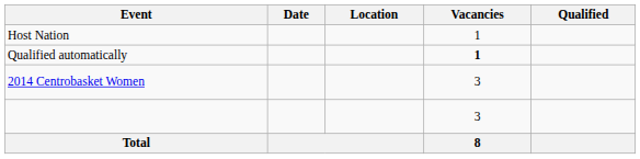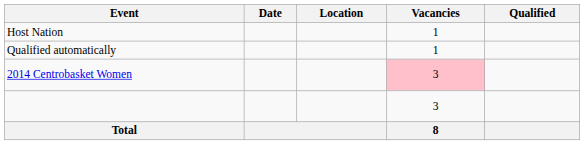Qualified automatically | Vacancies: bold -> normal
2014 Centrobasket Women | Vacancies: no background -> pink background
